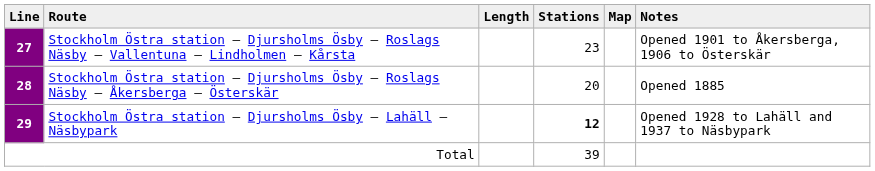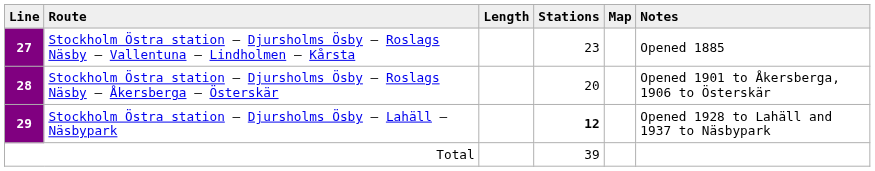row 2 | Notes: Opened 1901 to Åkersberga, 1906 to Österskär -> Opened 1885
row 3 | Notes: Opened 1885 -> Opened 1901 to Åkersberga, 1906 to Österskär
